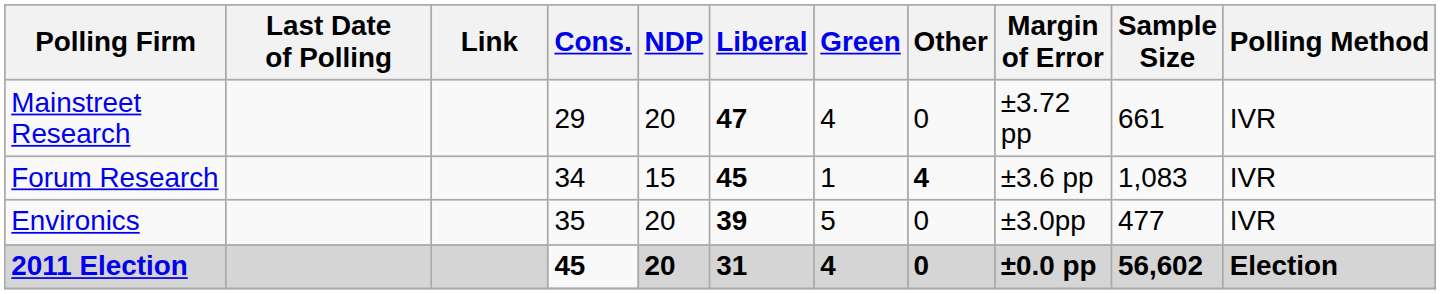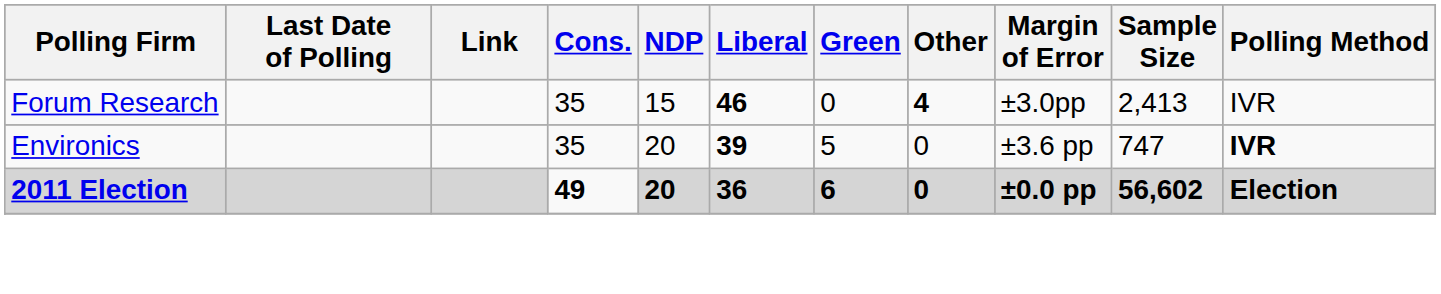- row: Mainstreet Research | 29 | 20 | 47 | 4 | 0 | ±3.72 pp | 661 | IVR
Forum Research | Cons.: 34 -> 35
Forum Research | Liberal: 45 -> 46
Forum Research | Green: 1 -> 0
Forum Research | Margin of Error: ±3.6 pp -> ±3.0pp
Forum Research | Sample Size: 1,083 -> 2,413
Environics | Margin of Error: ±3.0pp -> ±3.6 pp
Environics | Sample Size: 477 -> 747
Environics | Polling Method: normal -> bold
2011 Election | Cons.: 45 -> 49
2011 Election | Liberal: 31 -> 36
2011 Election | Green: 4 -> 6
